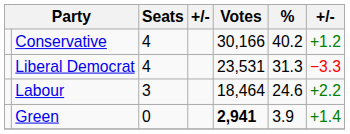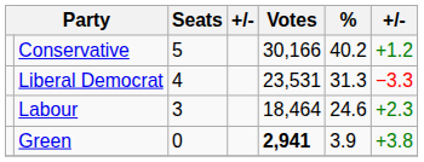Conservative | Seats: 4 -> 5
Labour | column 7: +2.2 -> +2.3
Green | column 7: +1.4 -> +3.8
